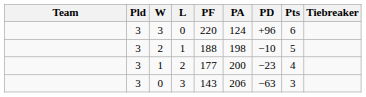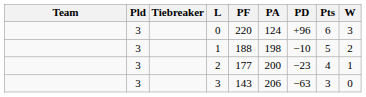columns swapped: W <-> Tiebreaker
